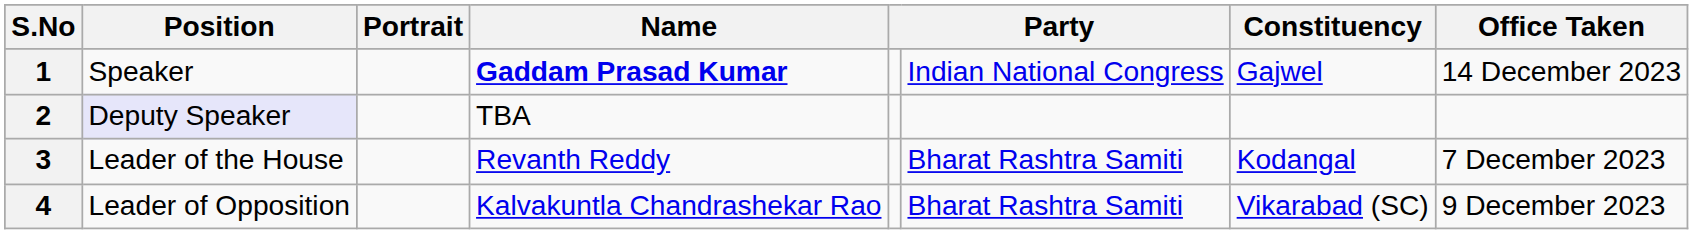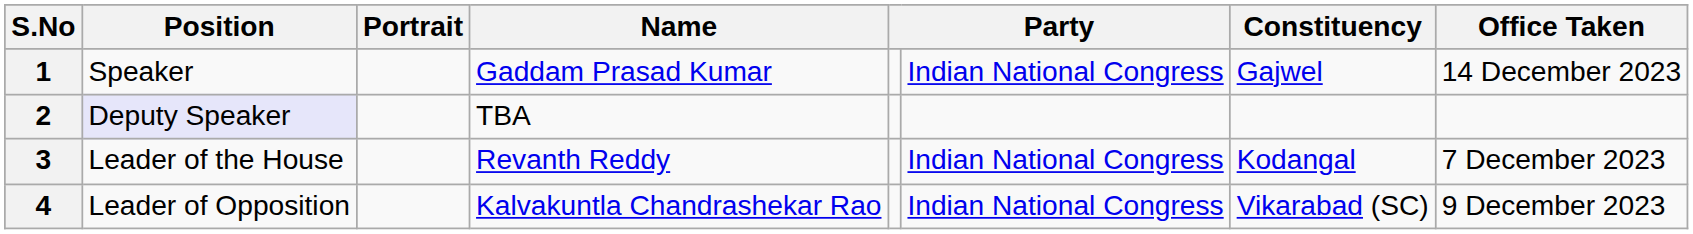1 | Name: bold -> normal
3 | column 6: Bharat Rashtra Samiti -> Indian National Congress
4 | column 6: Bharat Rashtra Samiti -> Indian National Congress
